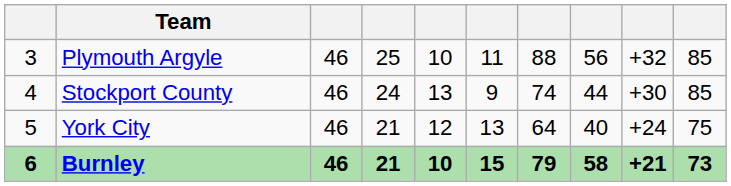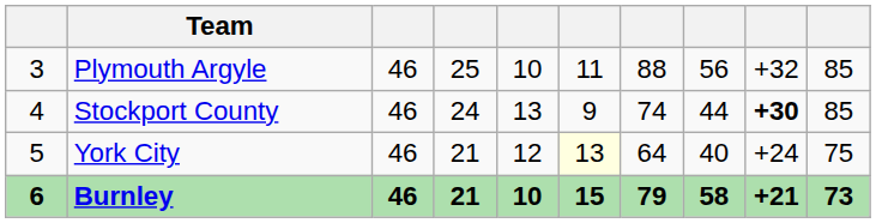Stockport County | column 9: normal -> bold
York City | column 6: no background -> lightyellow background
